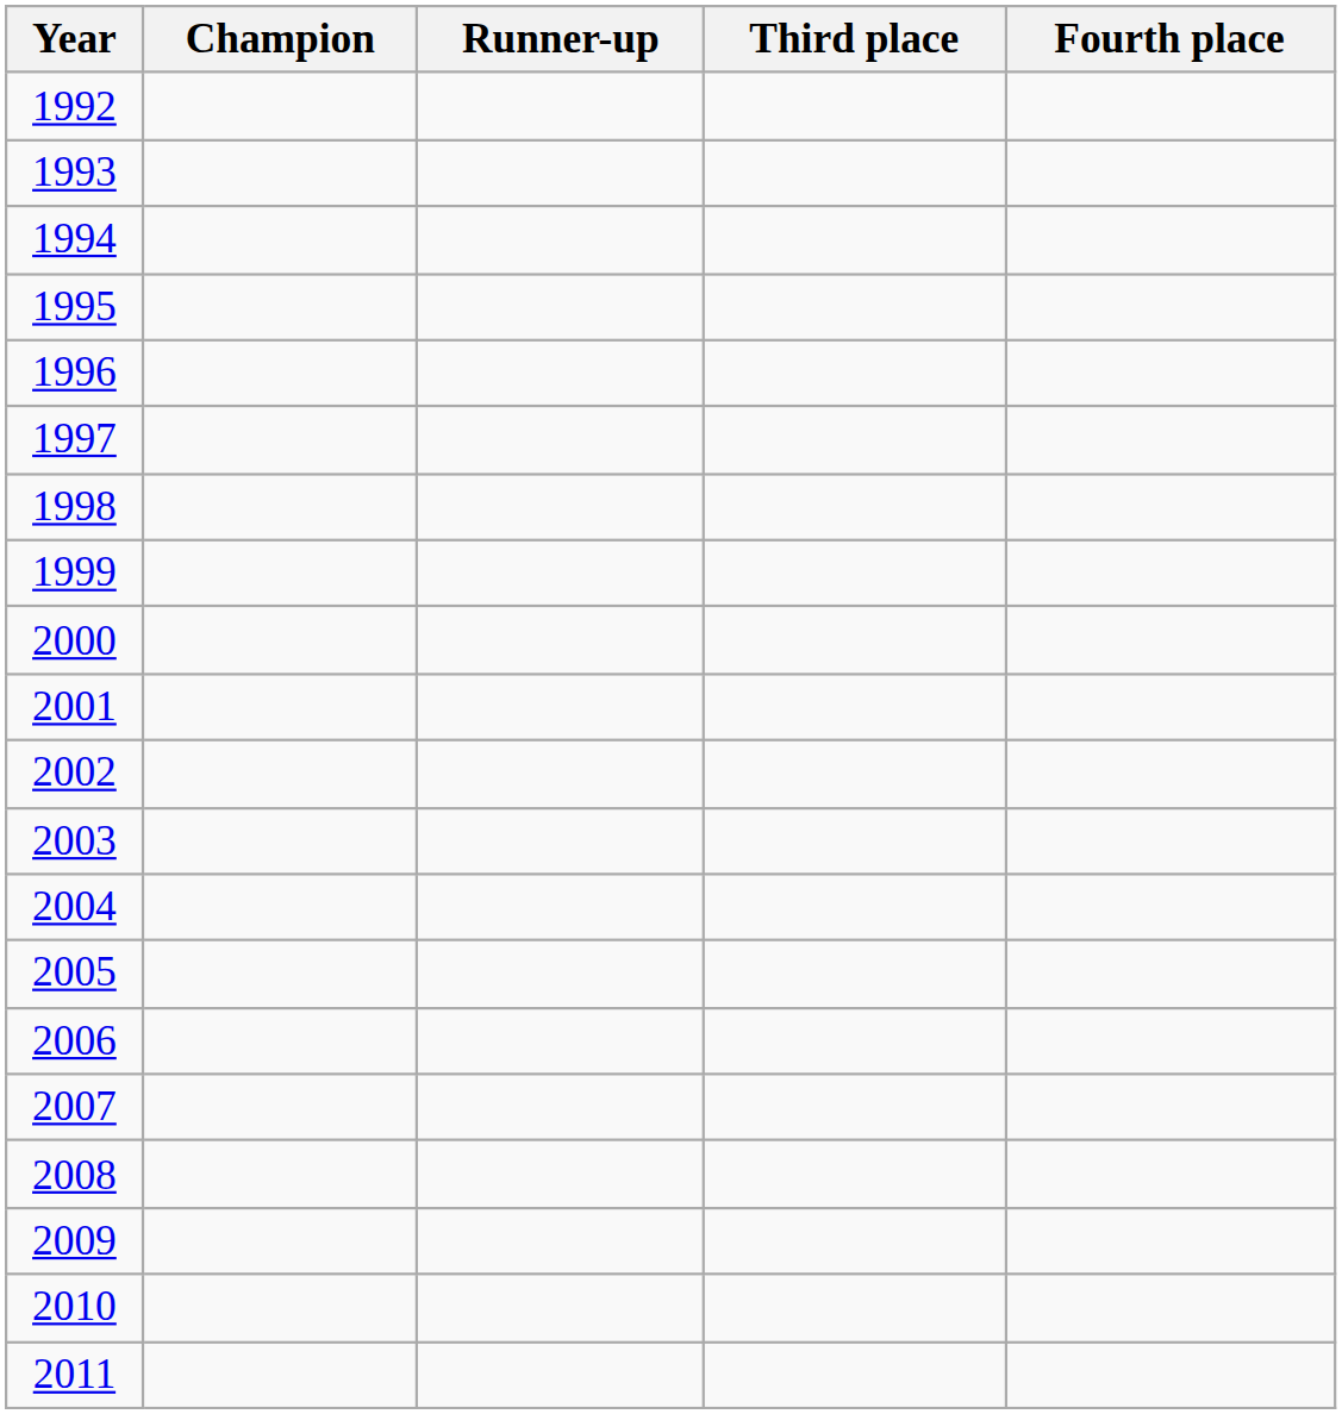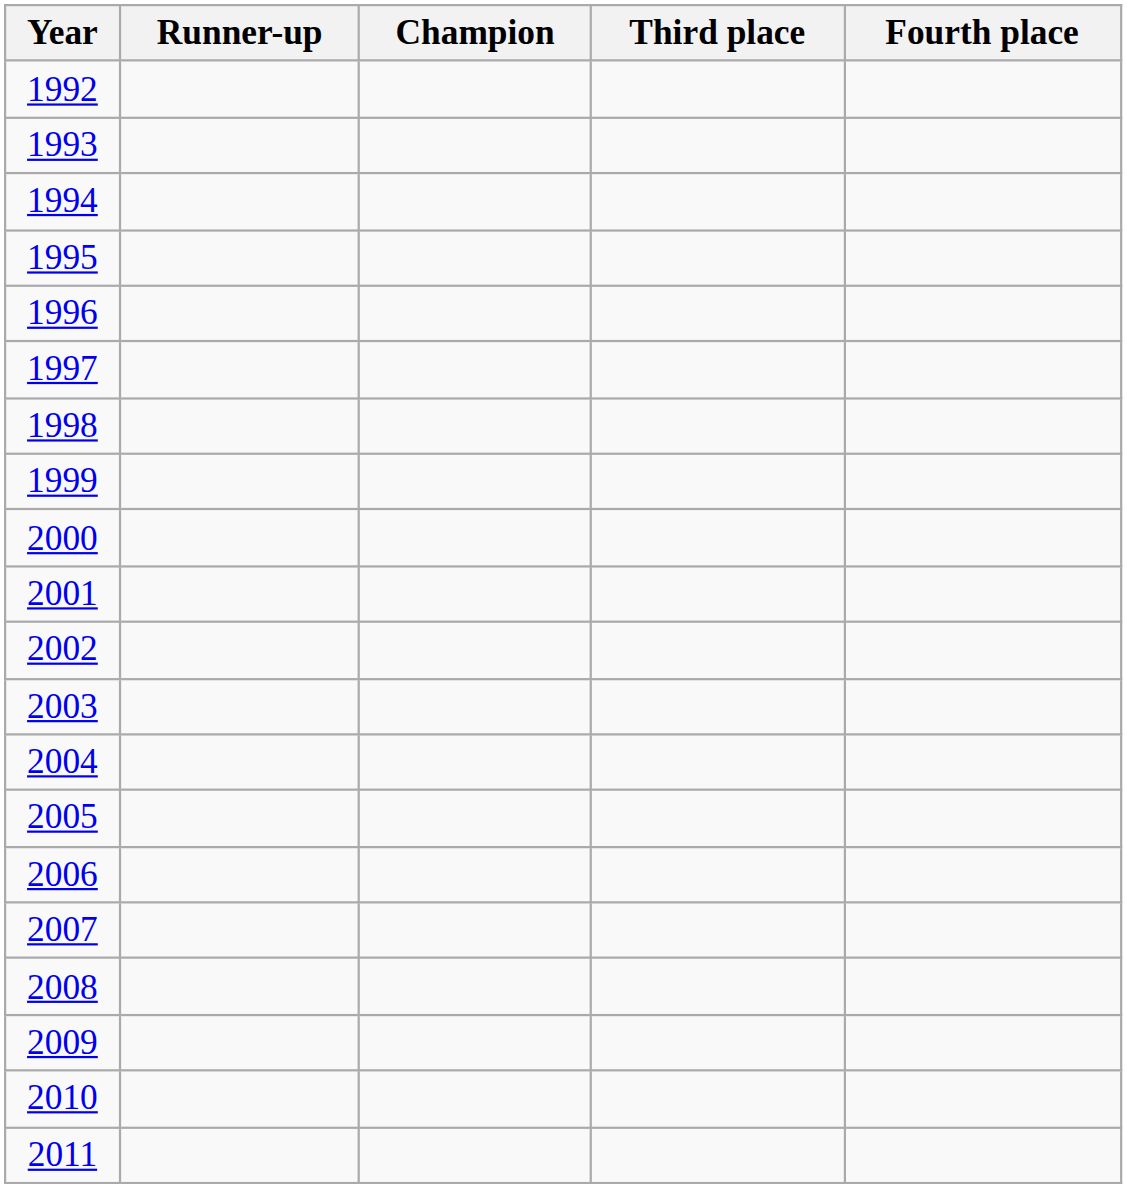columns swapped: Champion <-> Runner-up
